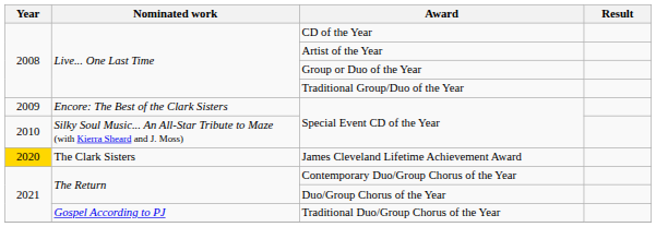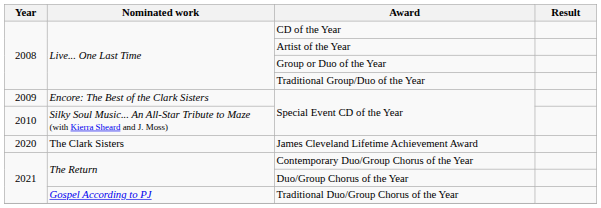James Cleveland Lifetime Achievement Award | Year: gold background -> no background
